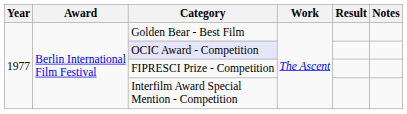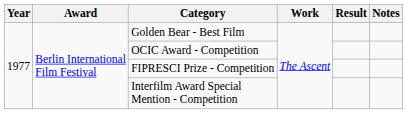OCIC Award - Competition | Category: lavender background -> no background
